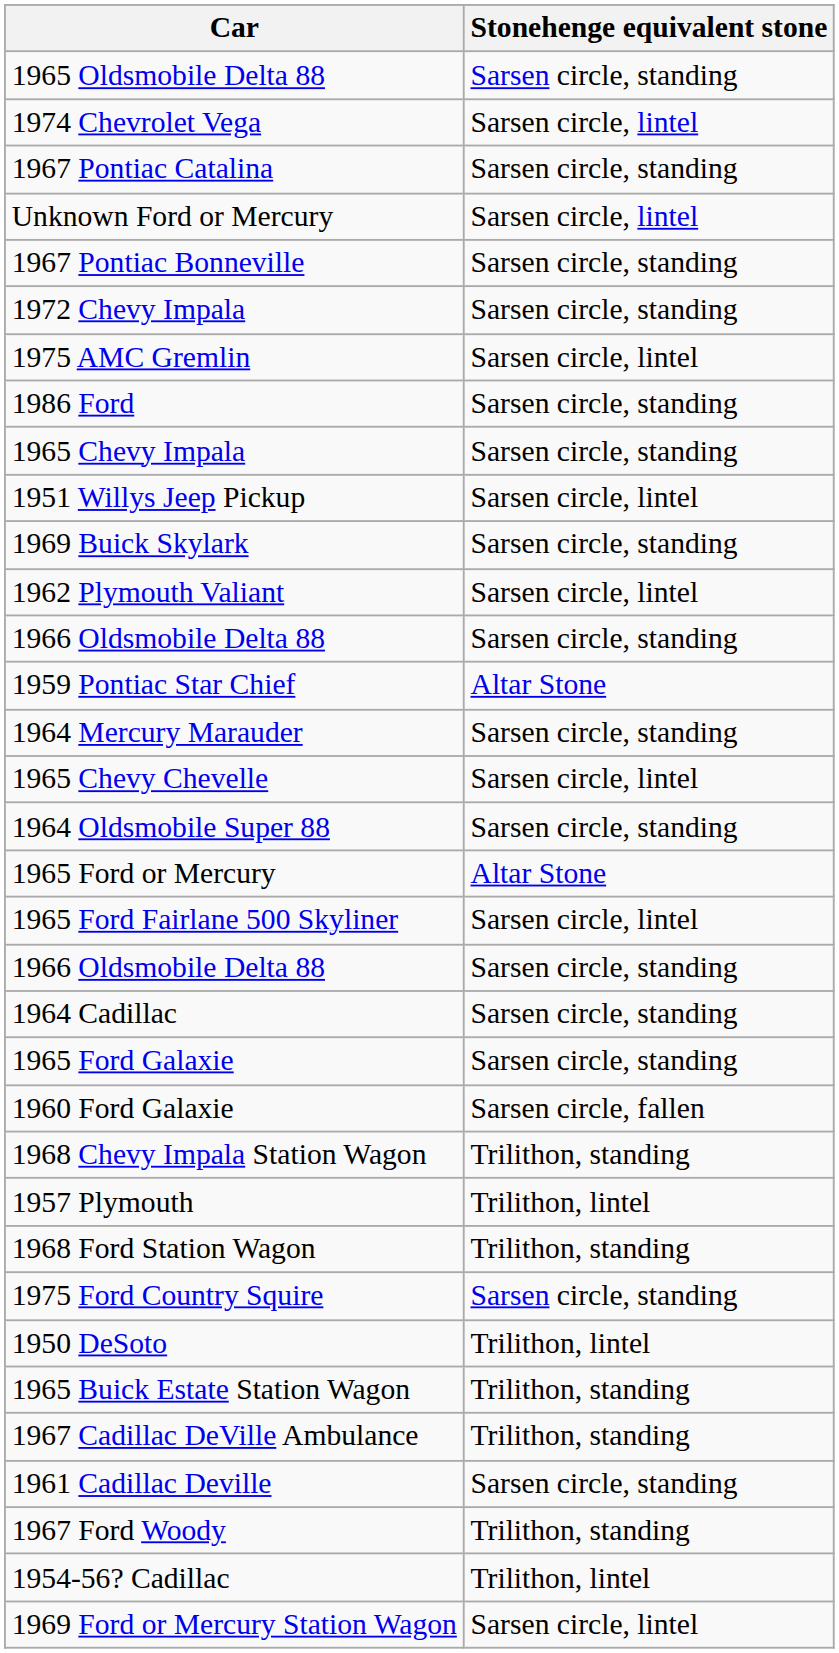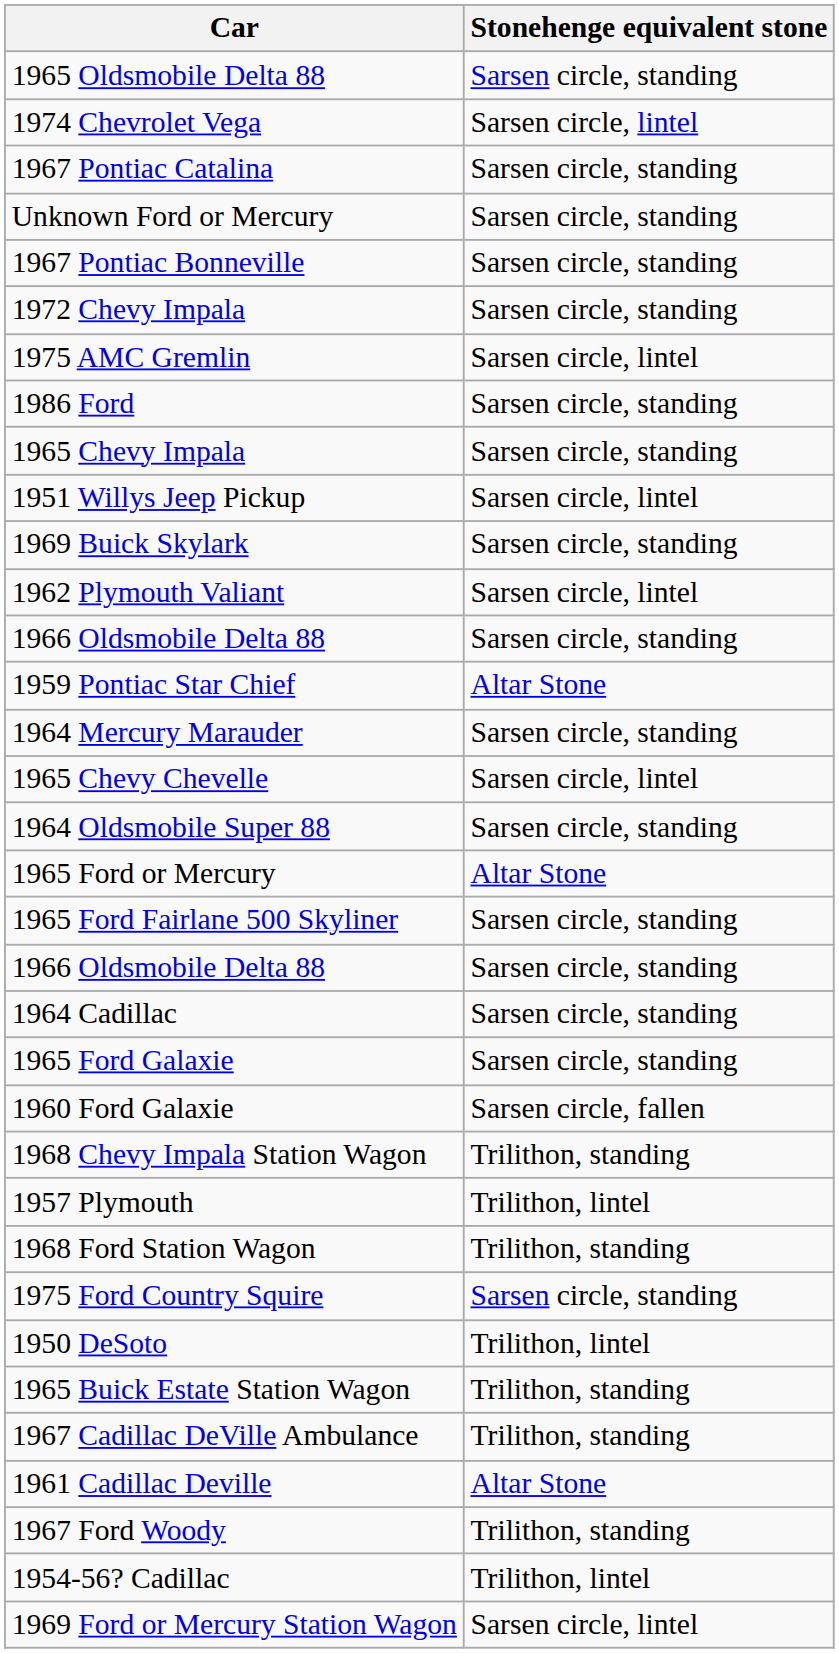row 5 | Stonehenge equivalent stone: Sarsen circle, lintel -> Sarsen circle, standing
row 20 | Stonehenge equivalent stone: Sarsen circle, lintel -> Sarsen circle, standing
row 32 | Stonehenge equivalent stone: Sarsen circle, standing -> Altar Stone
